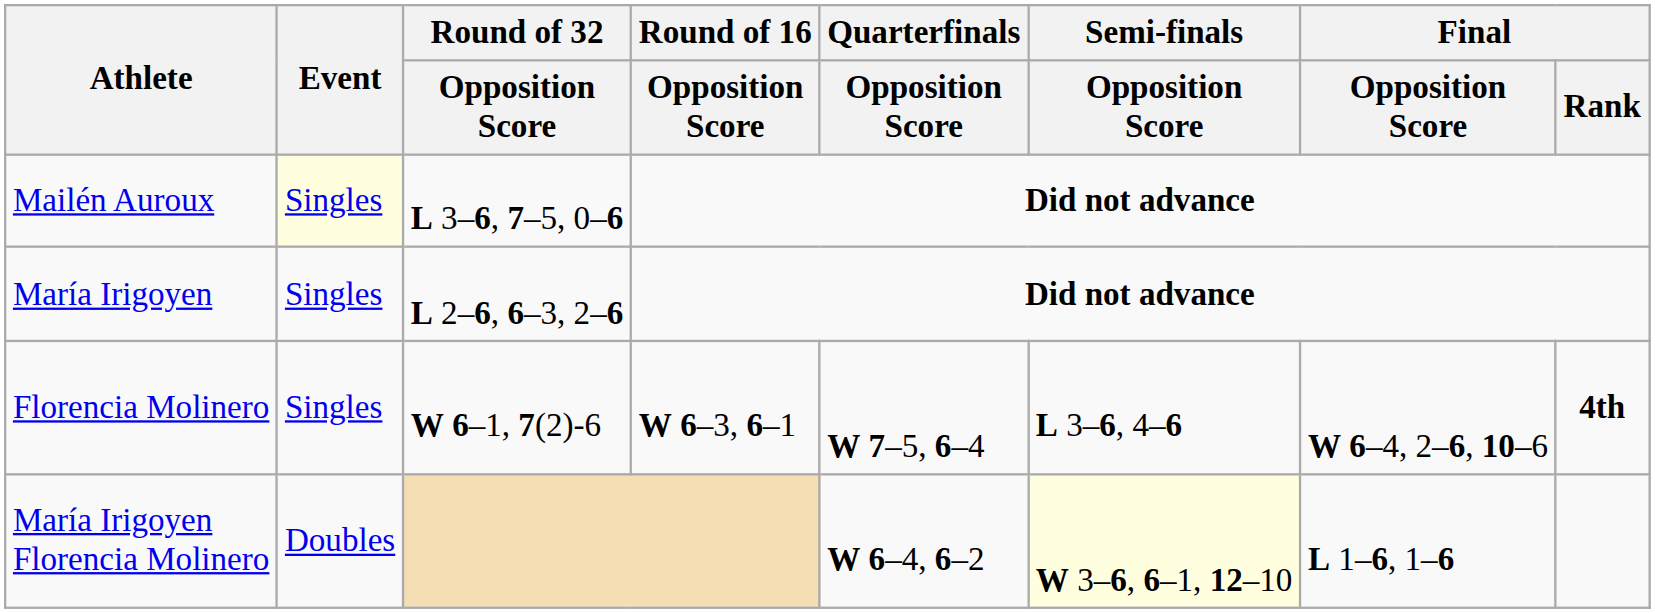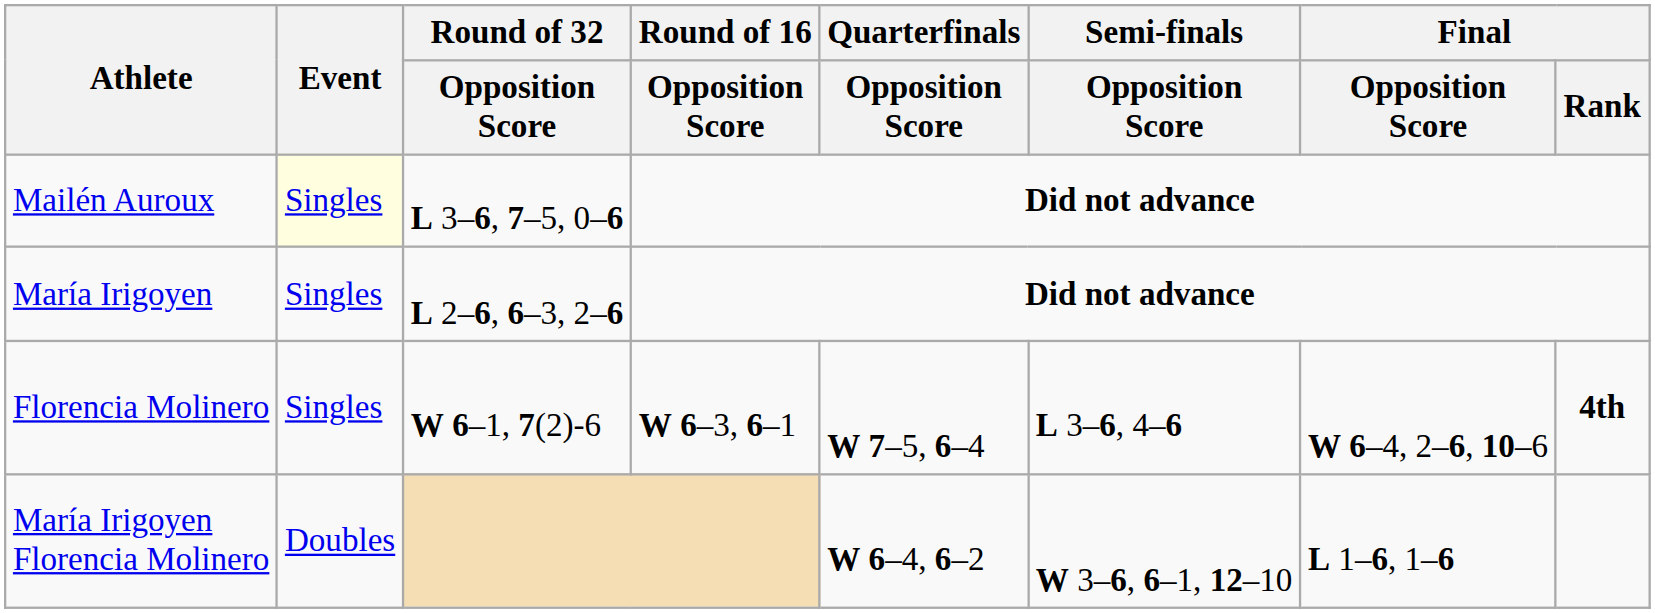María Irigoyen Florencia Molinero | Semi-finals / Opposition Score: lightyellow background -> no background
